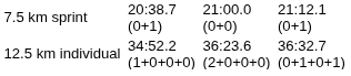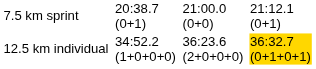12.5 km individual | column 4: no background -> gold background
